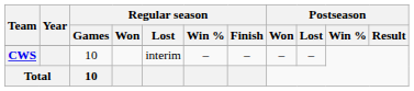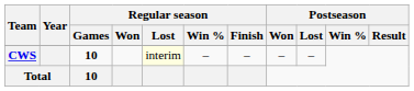CWS | Regular season / Games: normal -> bold
CWS | Regular season / Lost: no background -> lightyellow background
